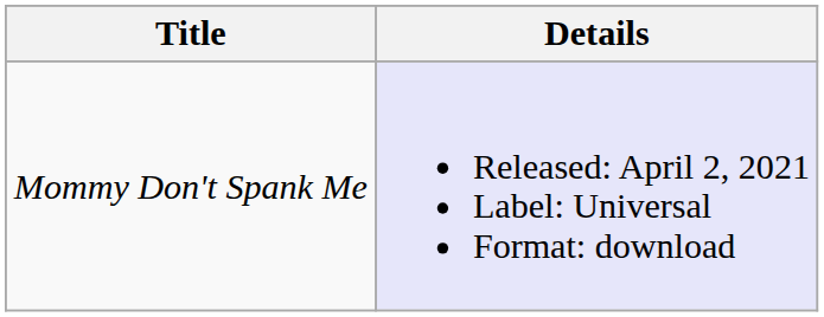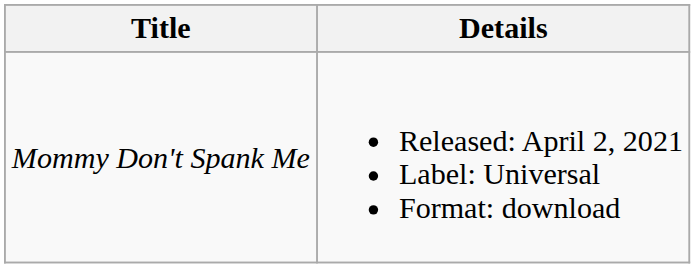Mommy Don't Spank Me | Details: lavender background -> no background
